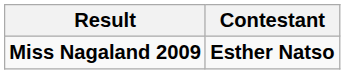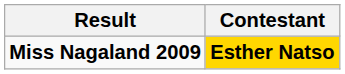Miss Nagaland 2009 | Contestant: no background -> gold background
